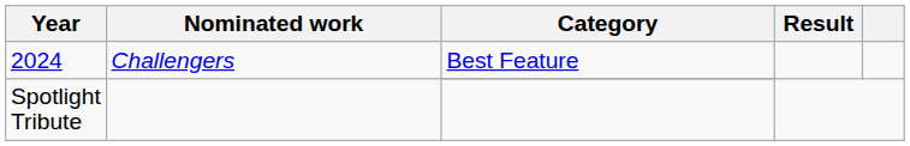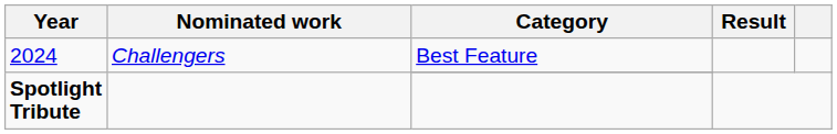Spotlight Tribute | Year: normal -> bold
